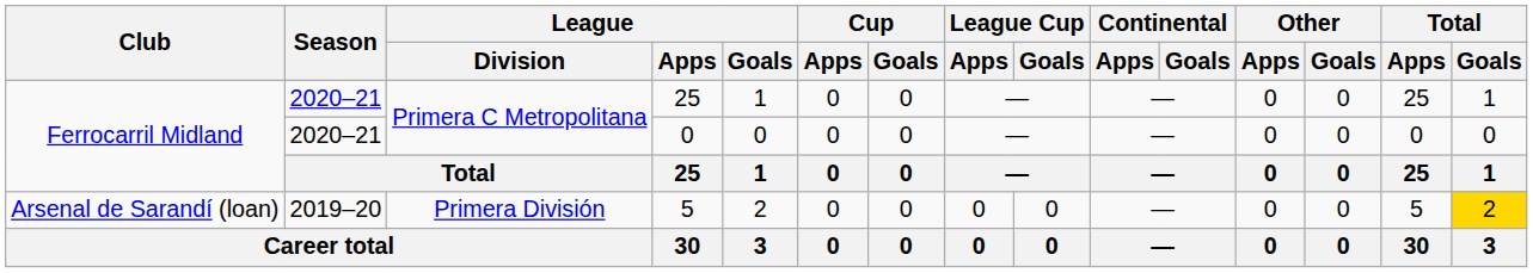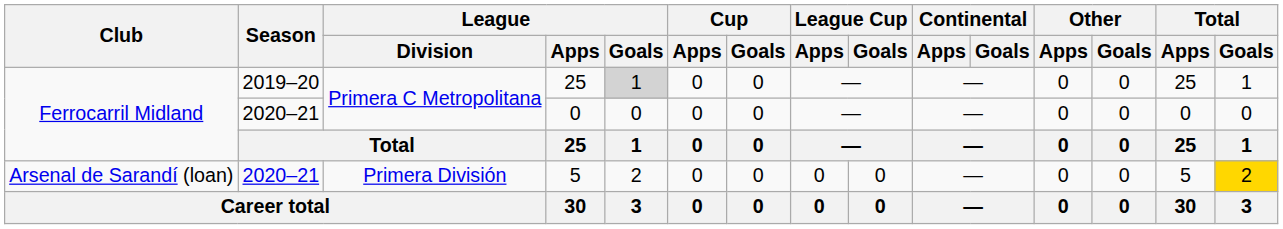row 3 | Season: 2020–21 -> 2019–20
row 3 | League / Goals: no background -> lightgrey background
row 6 | Season: 2019–20 -> 2020–21
